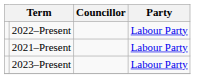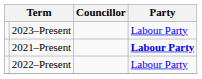rows swapped: 2022–Present <-> 2023–Present
2021–Present | Party: normal -> bold
